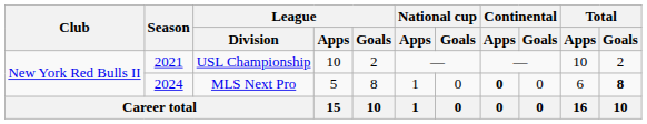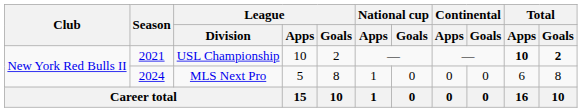USL Championship | Total / Apps: normal -> bold
USL Championship | Total / Goals: normal -> bold
MLS Next Pro | Continental / Apps: bold -> normal
MLS Next Pro | Total / Goals: bold -> normal
